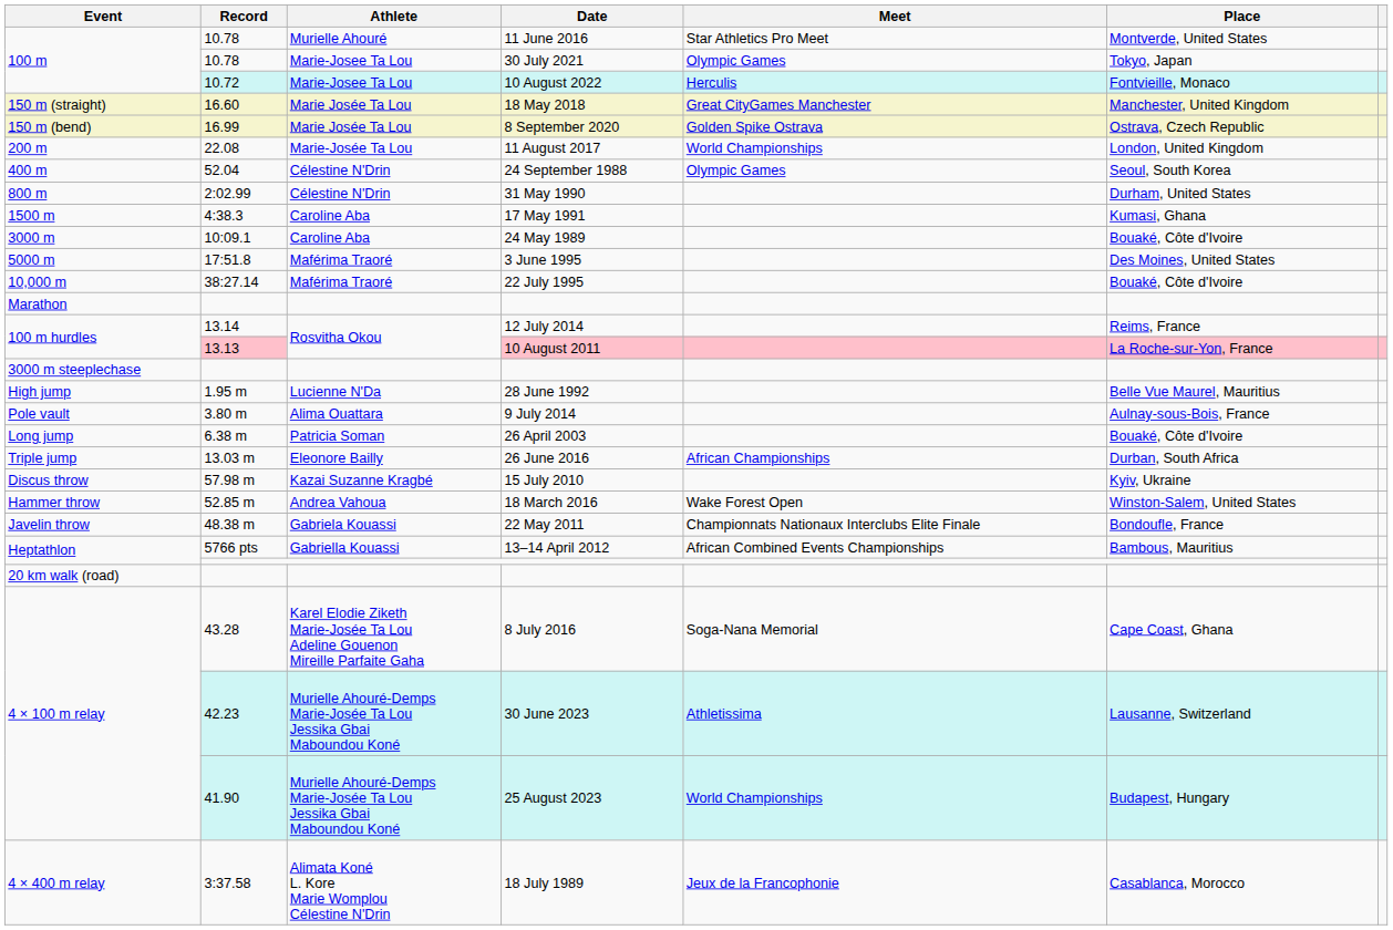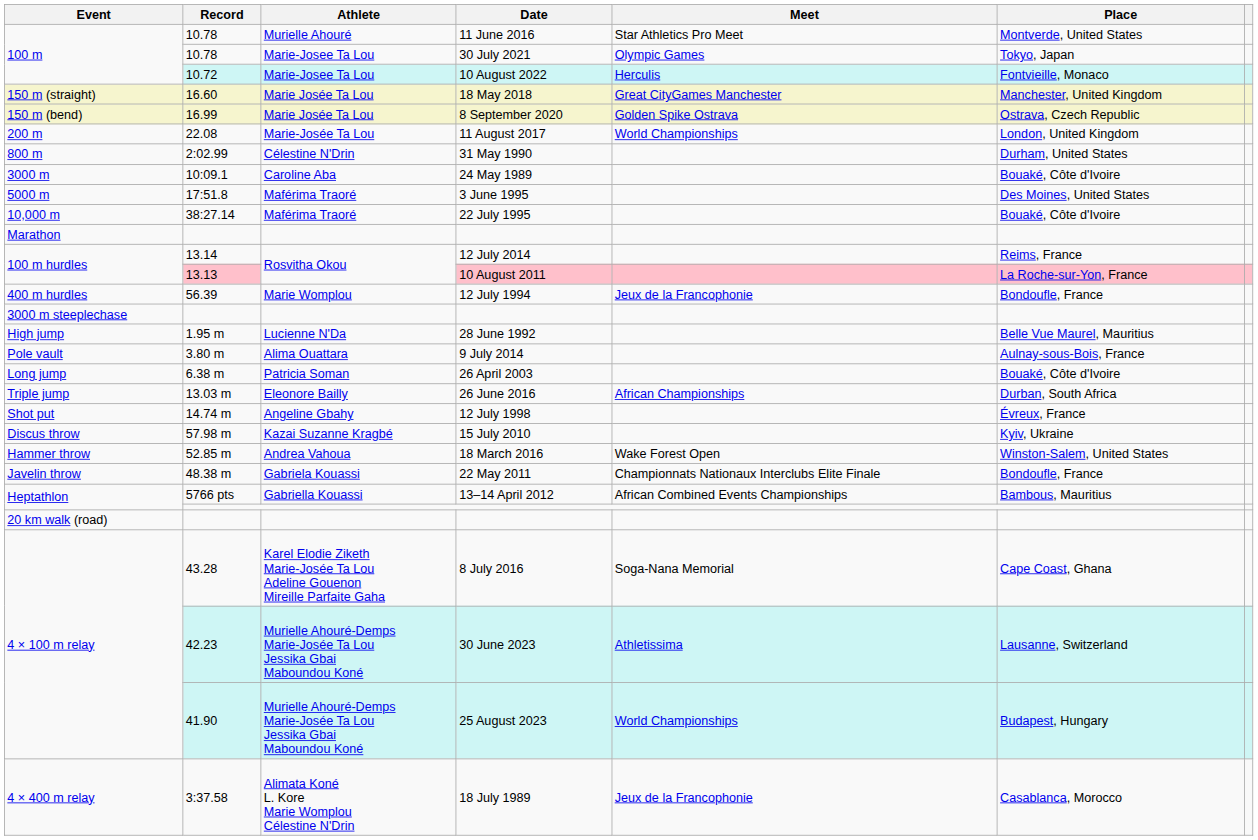- row: 400 m | 52.04 | Célestine N'Drin | 24 September 1988 | Olympic Games | Seoul, South Korea
- row: 1500 m | 4:38.3 | Caroline Aba | 17 May 1991 | Kumasi, Ghana
+ row: 400 m hurdles | 56.39 | Marie Womplou | 12 July 1994 | Jeux de la Francophonie | Bondoufle, France
+ row: Shot put | 14.74 m | Angeline Gbahy | 12 July 1998 | Évreux, France
